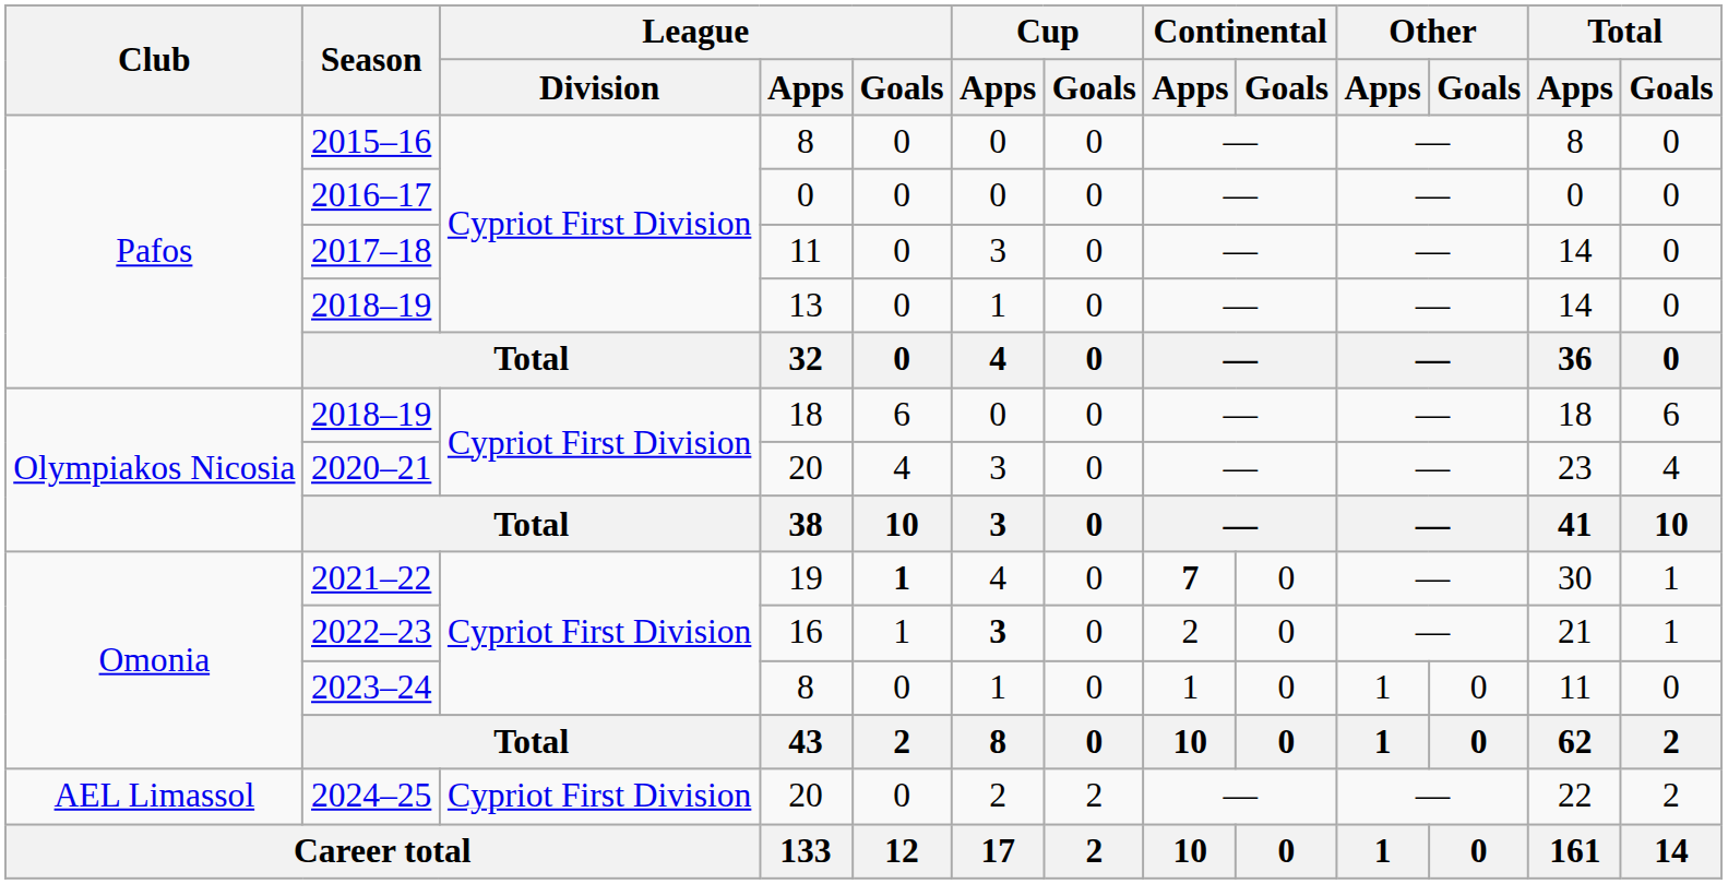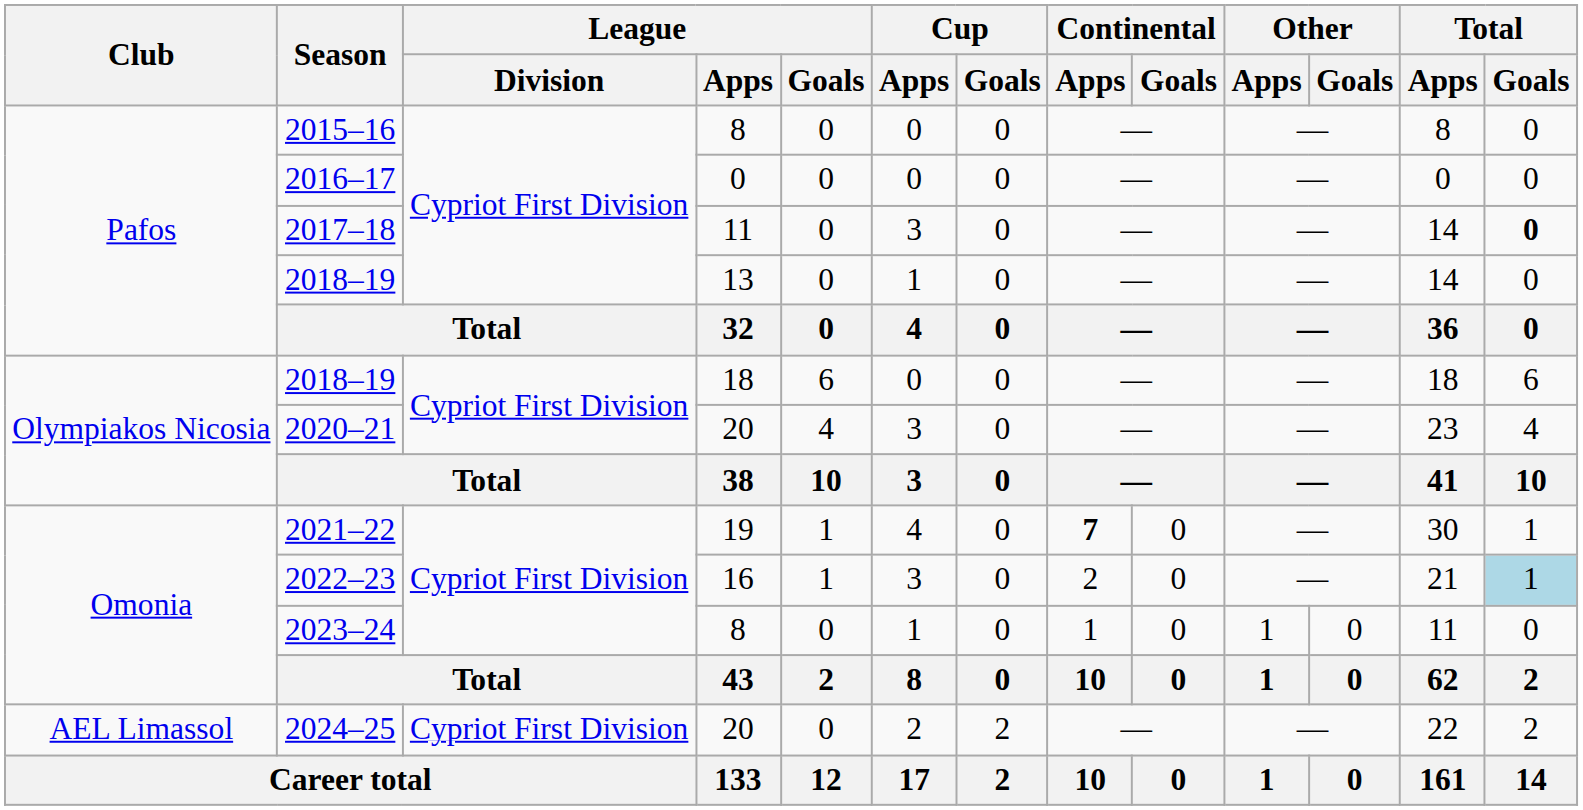2017–18 | Total / Goals: normal -> bold
2021–22 | League / Goals: bold -> normal
2022–23 | Cup / Apps: bold -> normal
2022–23 | Total / Goals: no background -> lightblue background
